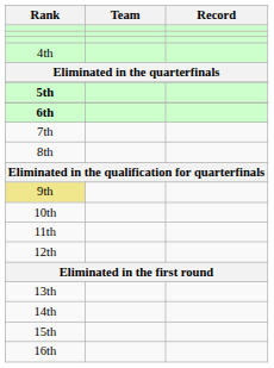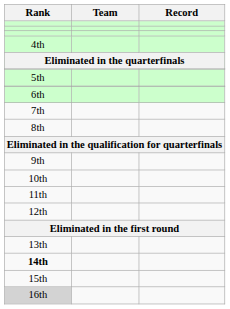5th | Rank: bold -> normal
6th | Rank: bold -> normal
9th | Rank: khaki background -> no background
14th | Rank: normal -> bold
16th | Rank: no background -> lightgrey background
